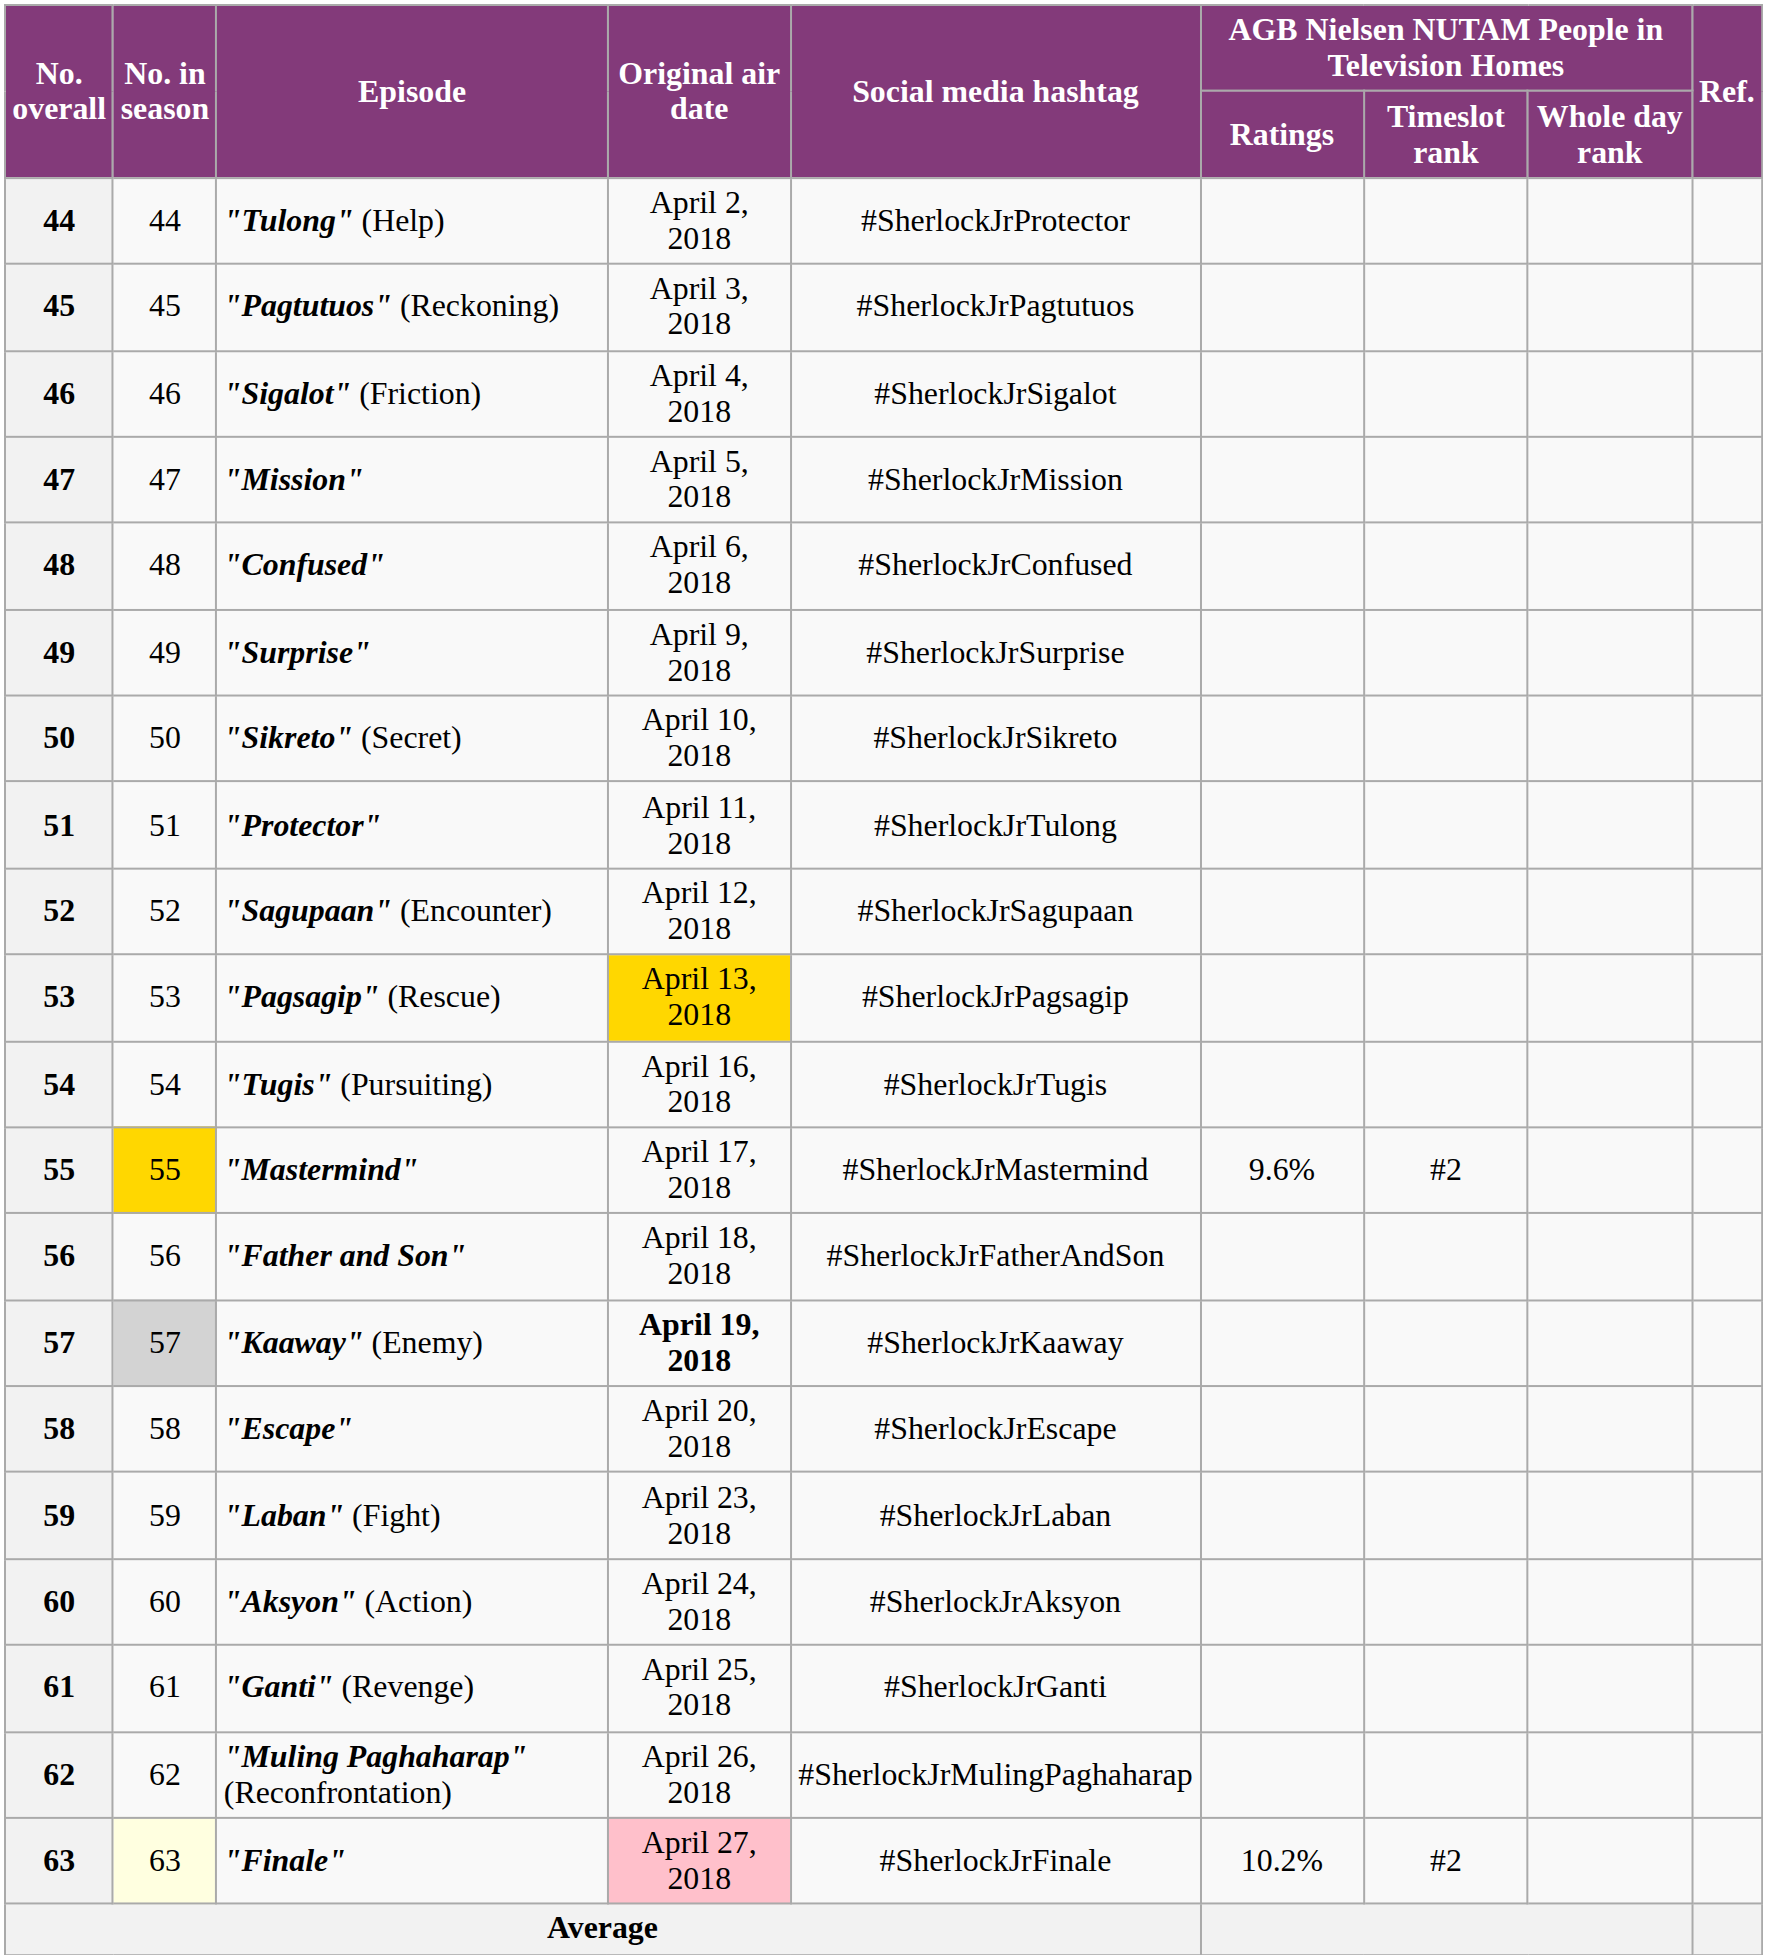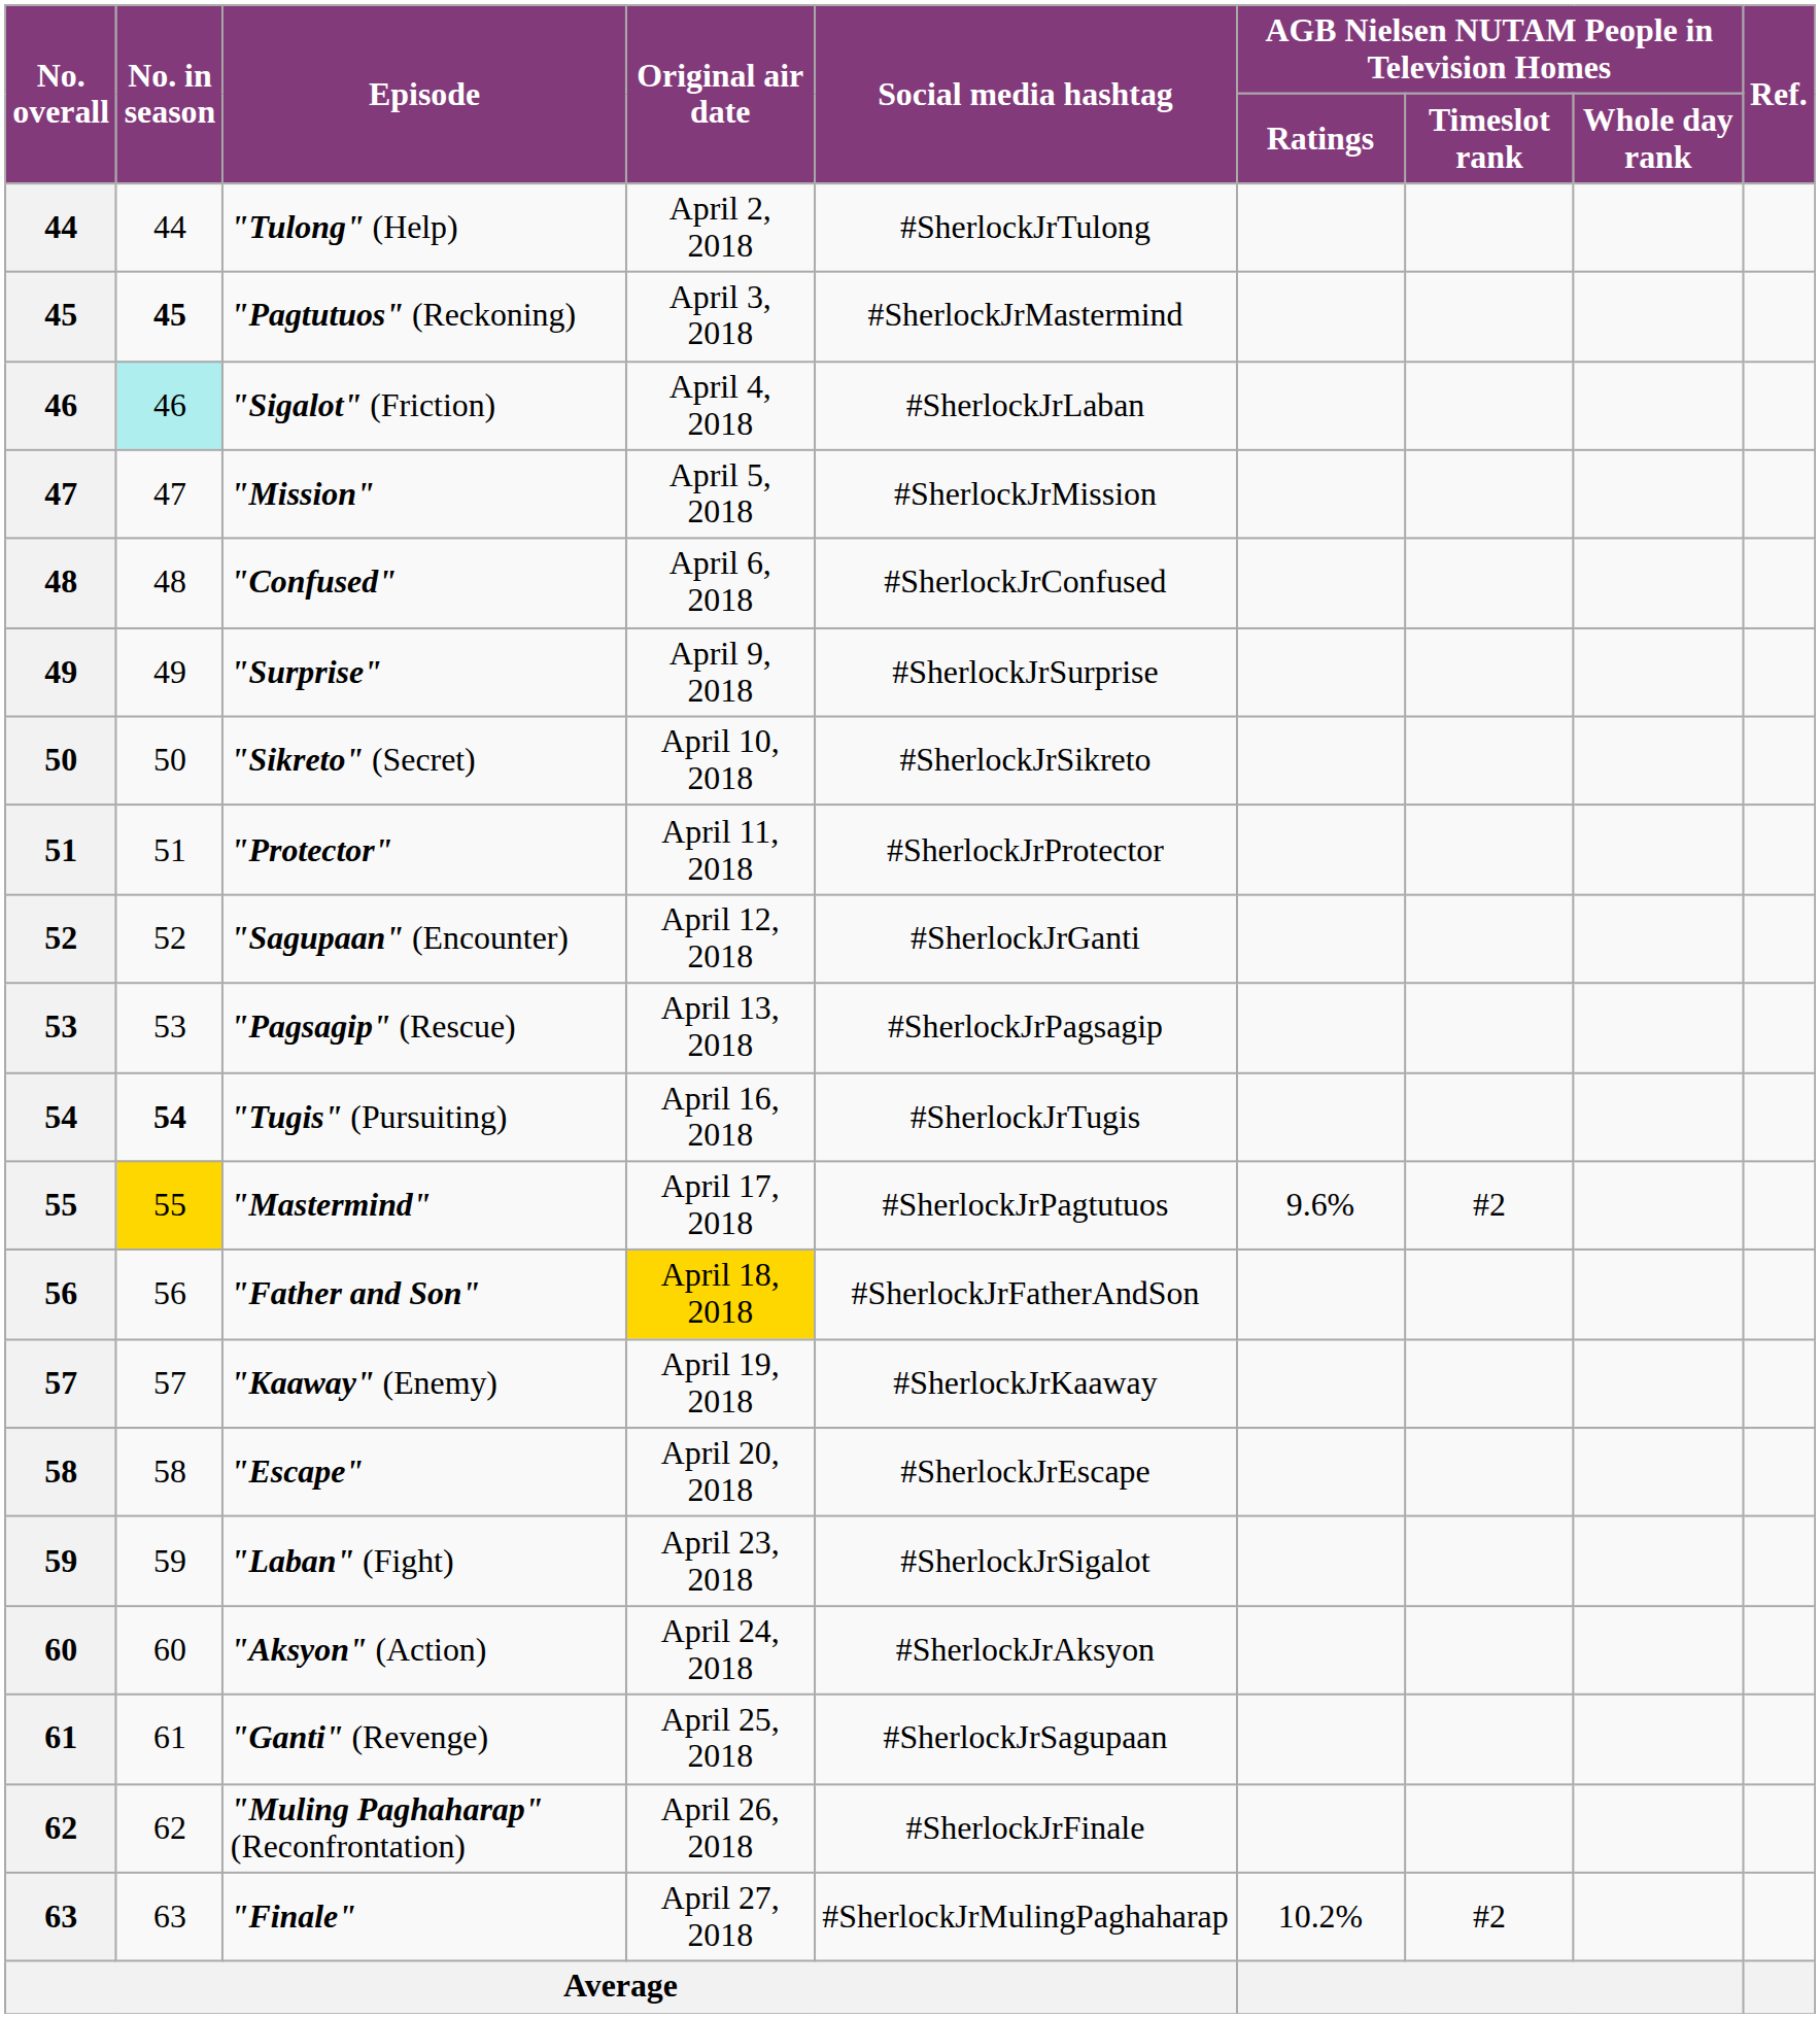"Tulong" (Help) | Social media hashtag: #SherlockJrProtector -> #SherlockJrTulong
"Pagtutuos" (Reckoning) | No. in season: normal -> bold
"Pagtutuos" (Reckoning) | Social media hashtag: #SherlockJrPagtutuos -> #SherlockJrMastermind
"Sigalot" (Friction) | No. in season: no background -> paleturquoise background
"Sigalot" (Friction) | Social media hashtag: #SherlockJrSigalot -> #SherlockJrLaban
"Protector" | Social media hashtag: #SherlockJrTulong -> #SherlockJrProtector
"Sagupaan" (Encounter) | Social media hashtag: #SherlockJrSagupaan -> #SherlockJrGanti
"Pagsagip" (Rescue) | Original air date: gold background -> no background
"Tugis" (Pursuiting) | No. in season: normal -> bold
"Mastermind" | Social media hashtag: #SherlockJrMastermind -> #SherlockJrPagtutuos
"Father and Son" | Original air date: no background -> gold background
"Kaaway" (Enemy) | No. in season: lightgrey background -> no background
"Kaaway" (Enemy) | Original air date: bold -> normal
"Laban" (Fight) | Social media hashtag: #SherlockJrLaban -> #SherlockJrSigalot
"Ganti" (Revenge) | Social media hashtag: #SherlockJrGanti -> #SherlockJrSagupaan
"Muling Paghaharap" (Reconfrontation) | Social media hashtag: #SherlockJrMulingPaghaharap -> #SherlockJrFinale
"Finale" | No. in season: lightyellow background -> no background
"Finale" | Original air date: pink background -> no background
"Finale" | Social media hashtag: #SherlockJrFinale -> #SherlockJrMulingPaghaharap
